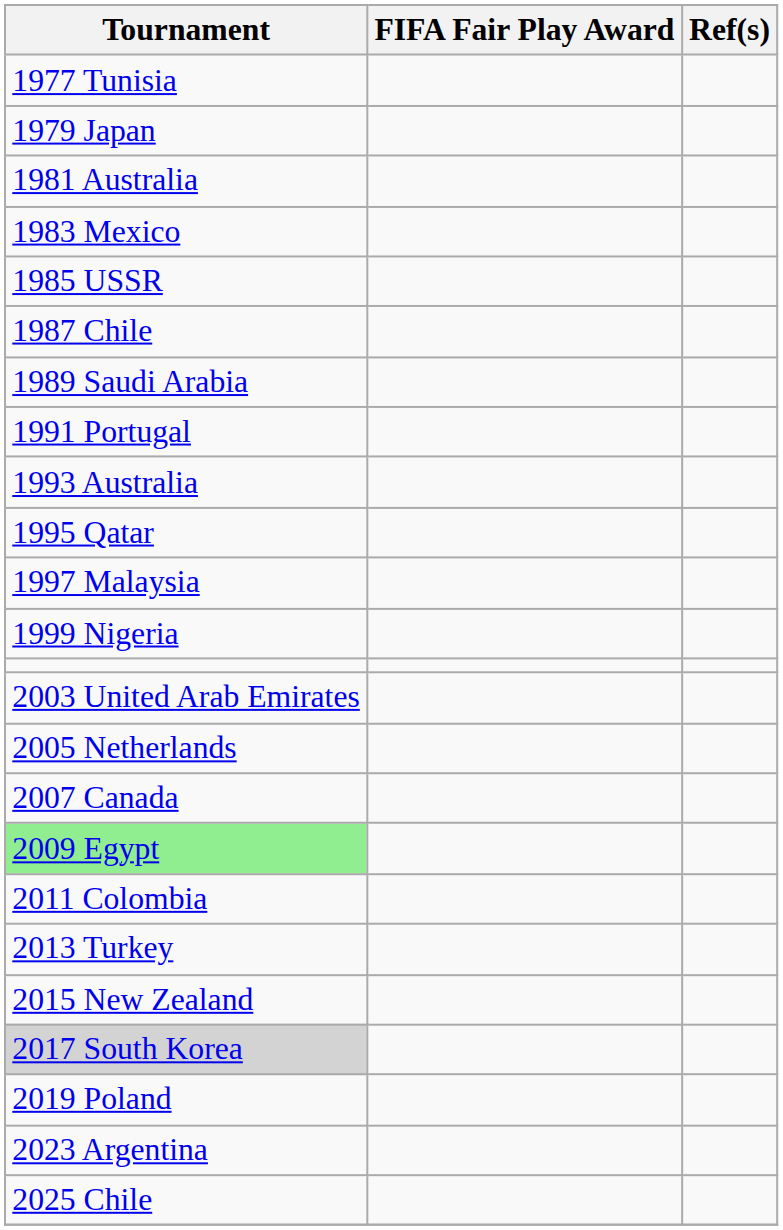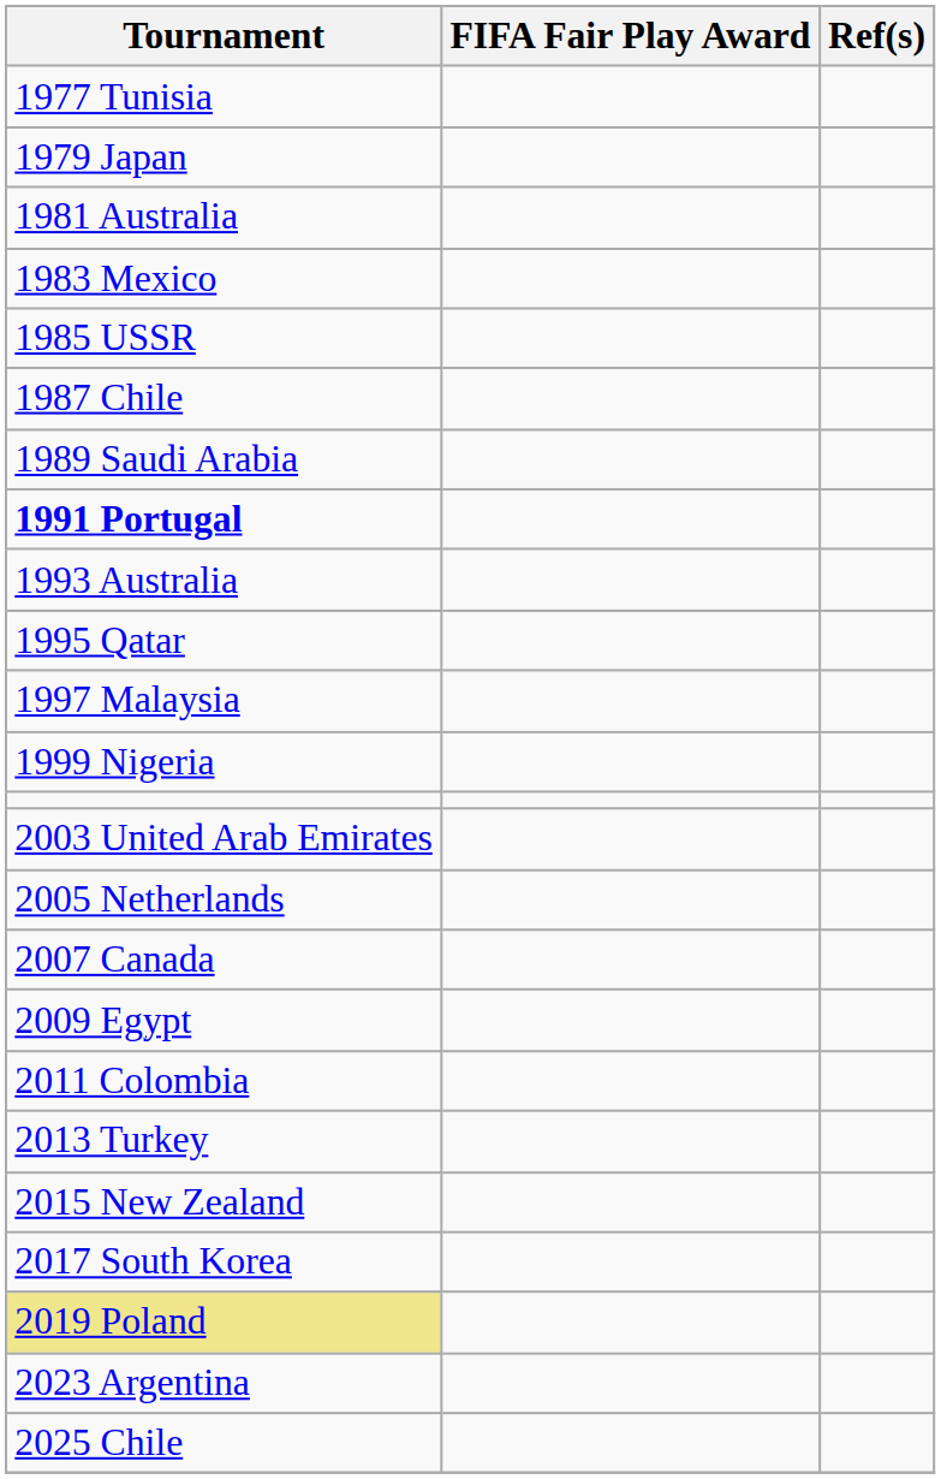1991 Portugal | Tournament: normal -> bold
2009 Egypt | Tournament: lightgreen background -> no background
2017 South Korea | Tournament: lightgrey background -> no background
2019 Poland | Tournament: no background -> khaki background
